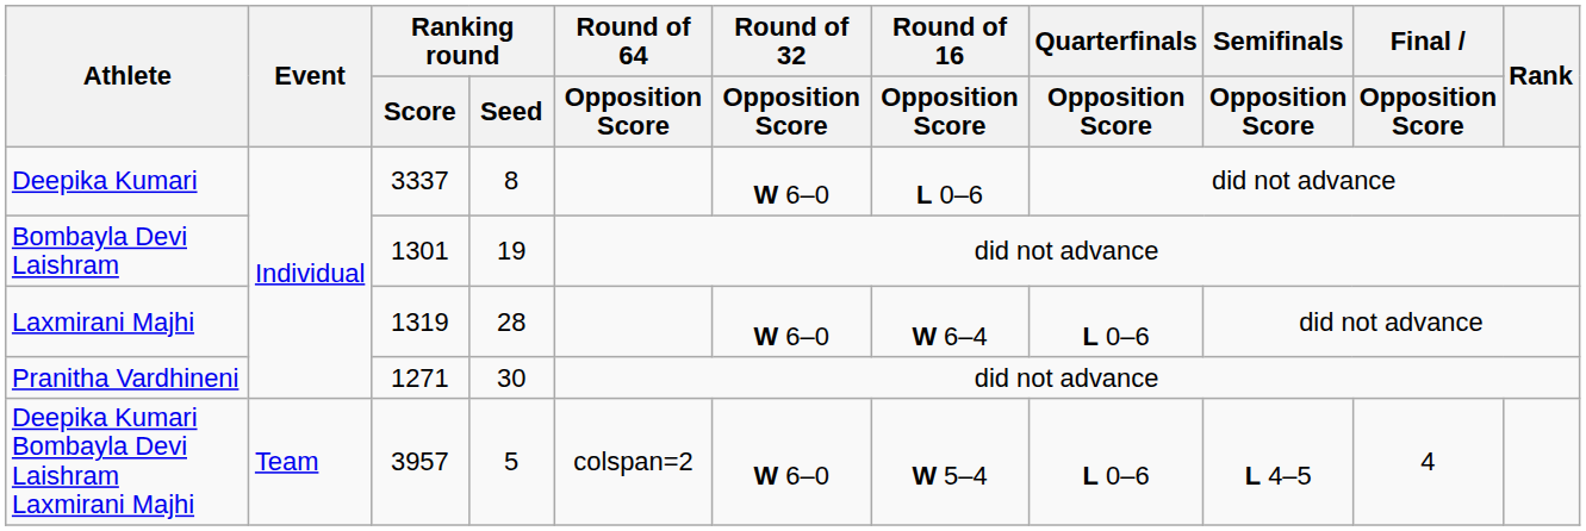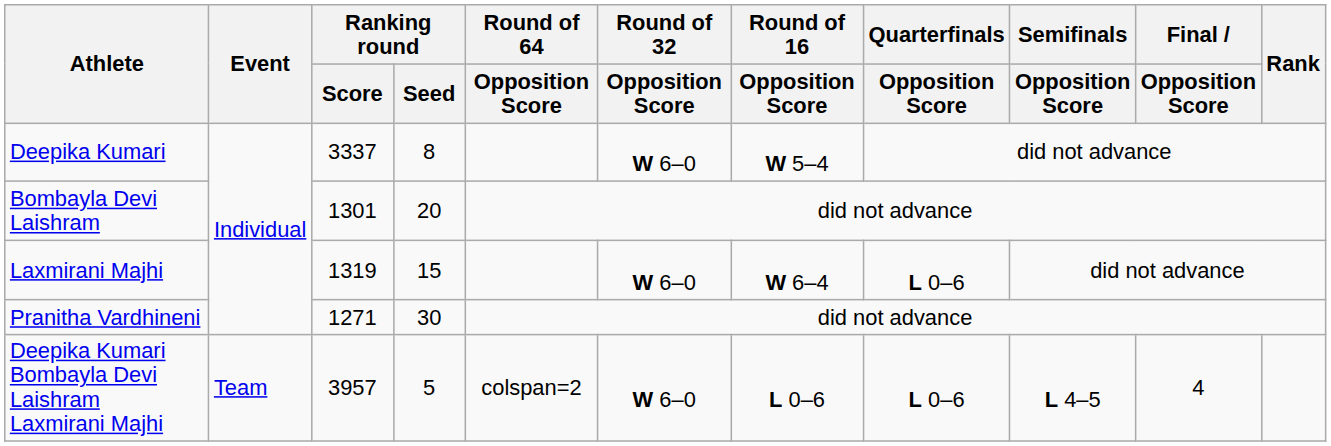Deepika Kumari | Round of 16 / Opposition Score: L 0–6 -> W 5–4
Bombayla Devi Laishram | Ranking round / Seed: 19 -> 20
Laxmirani Majhi | Ranking round / Seed: 28 -> 15
Deepika Kumari Bombayla Devi Laishram Laxmirani Majhi | Round of 16 / Opposition Score: W 5–4 -> L 0–6
